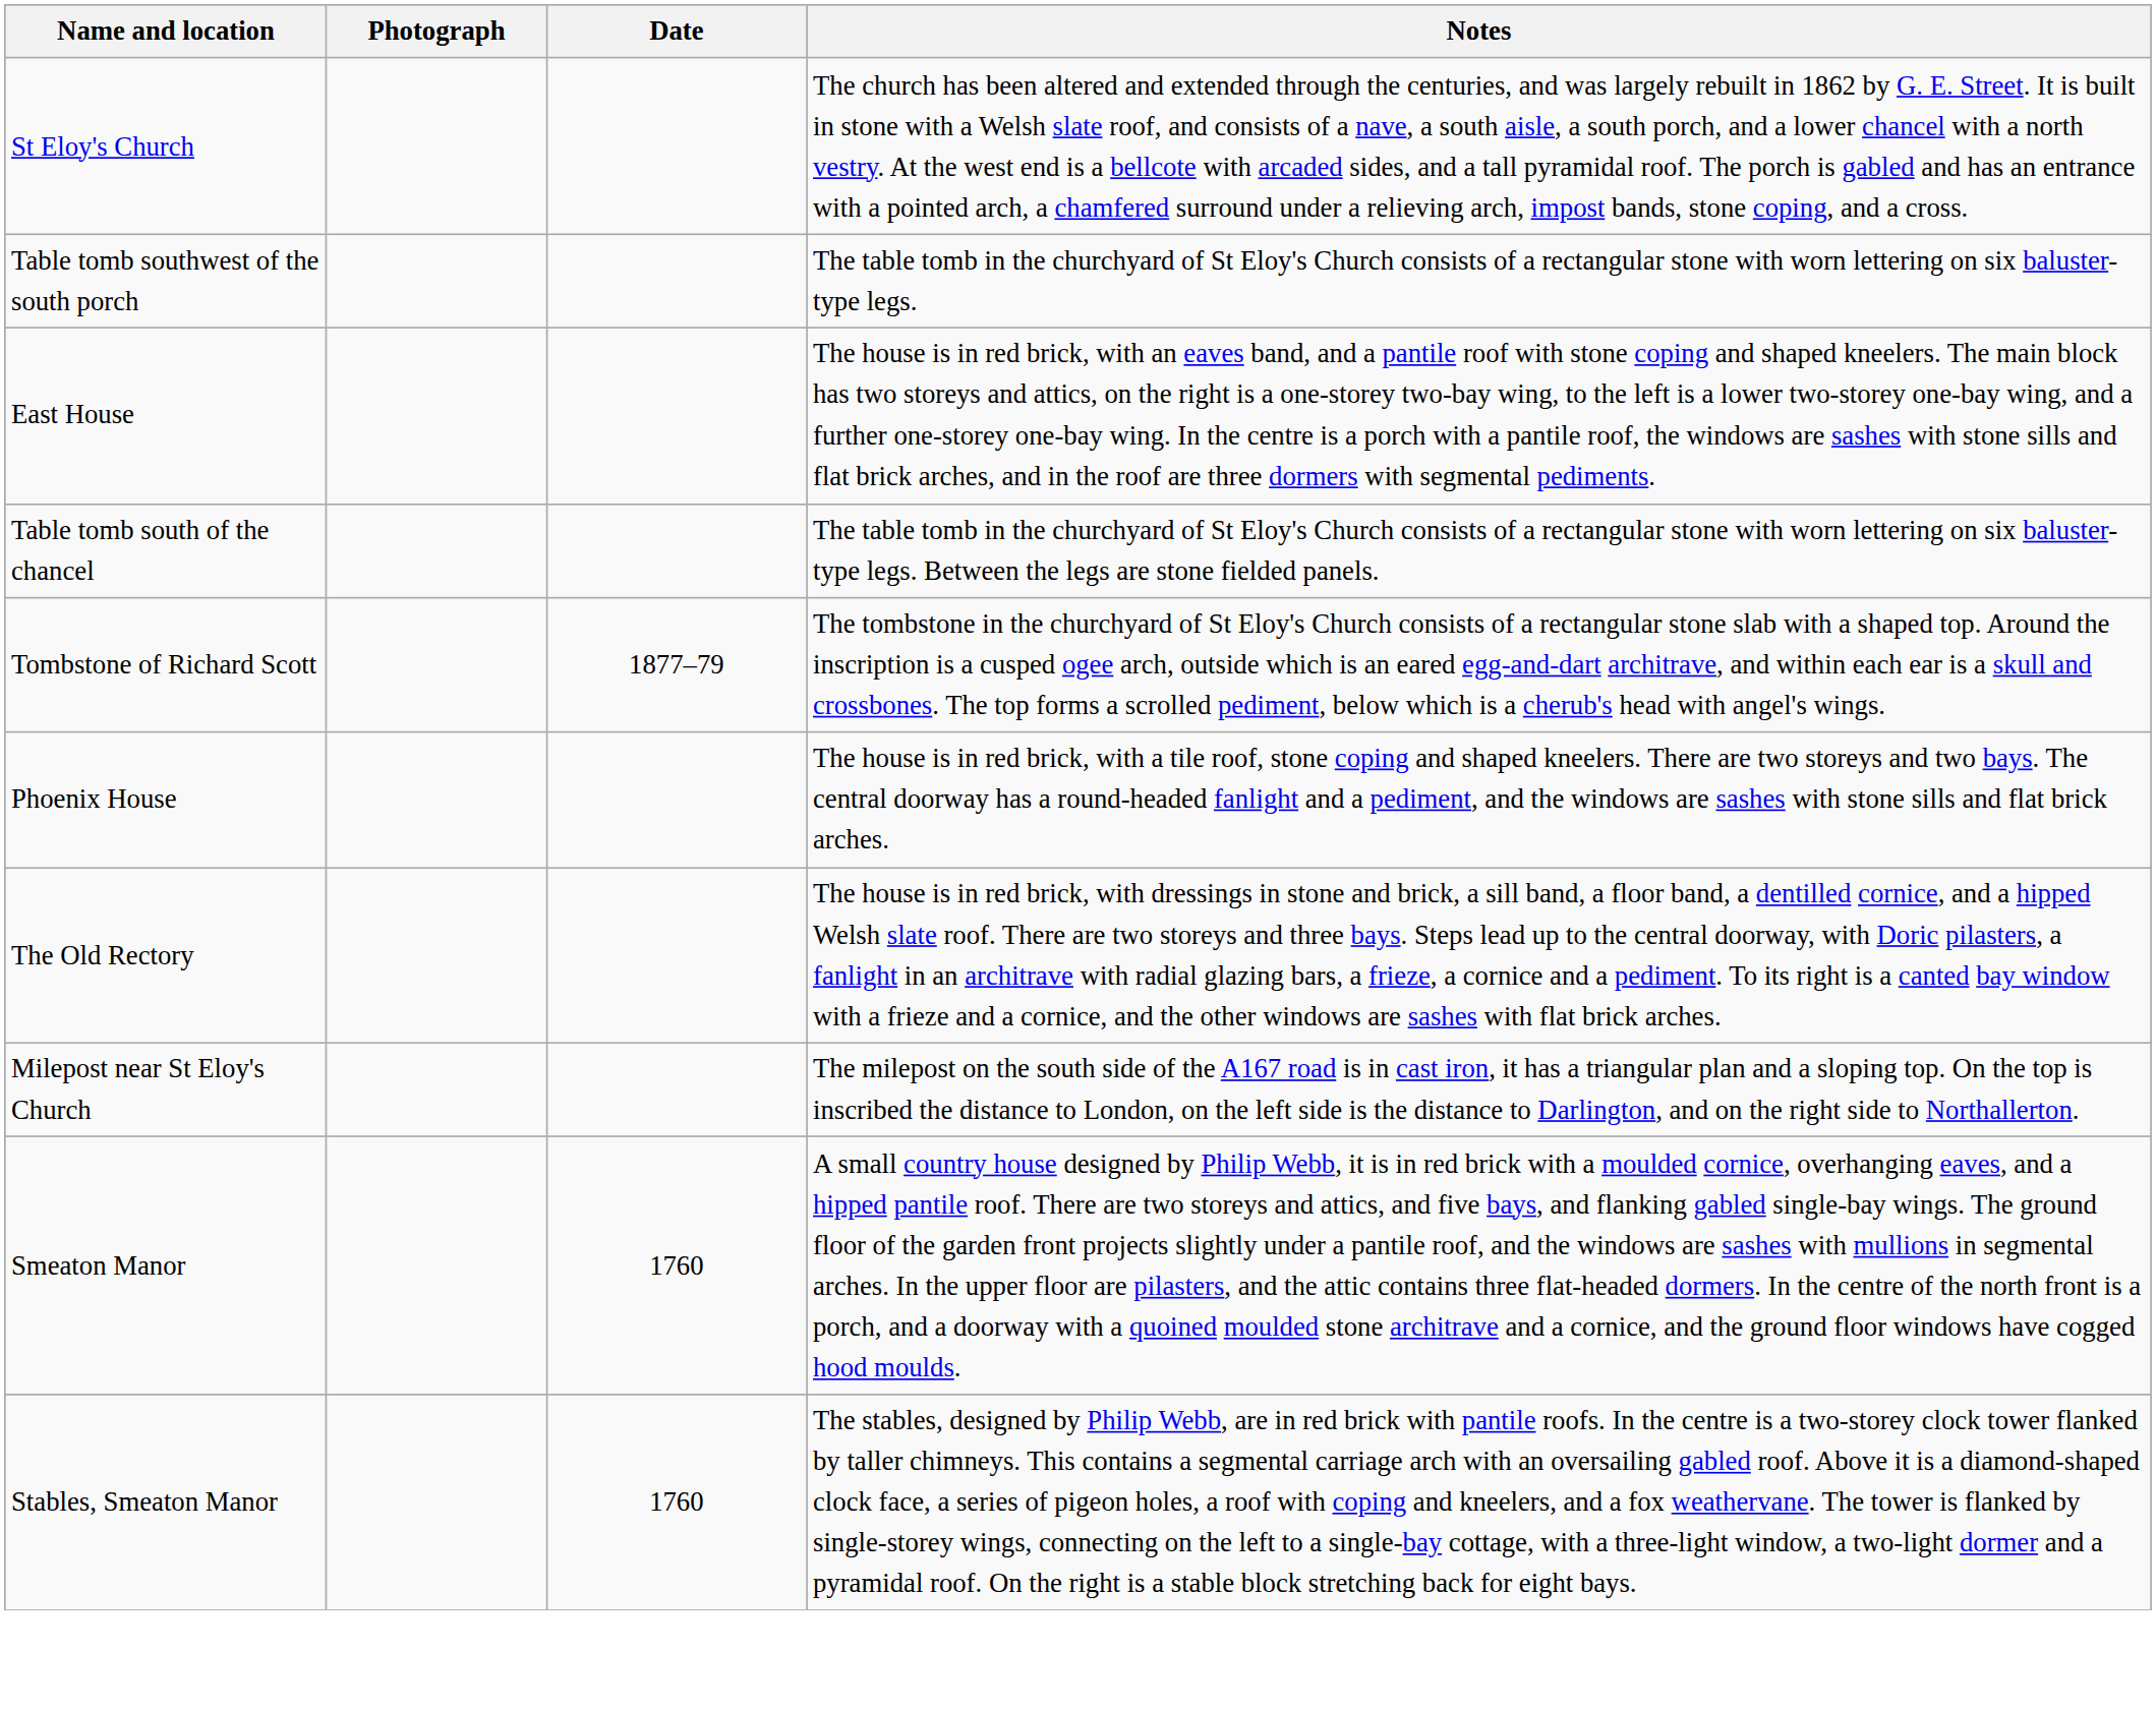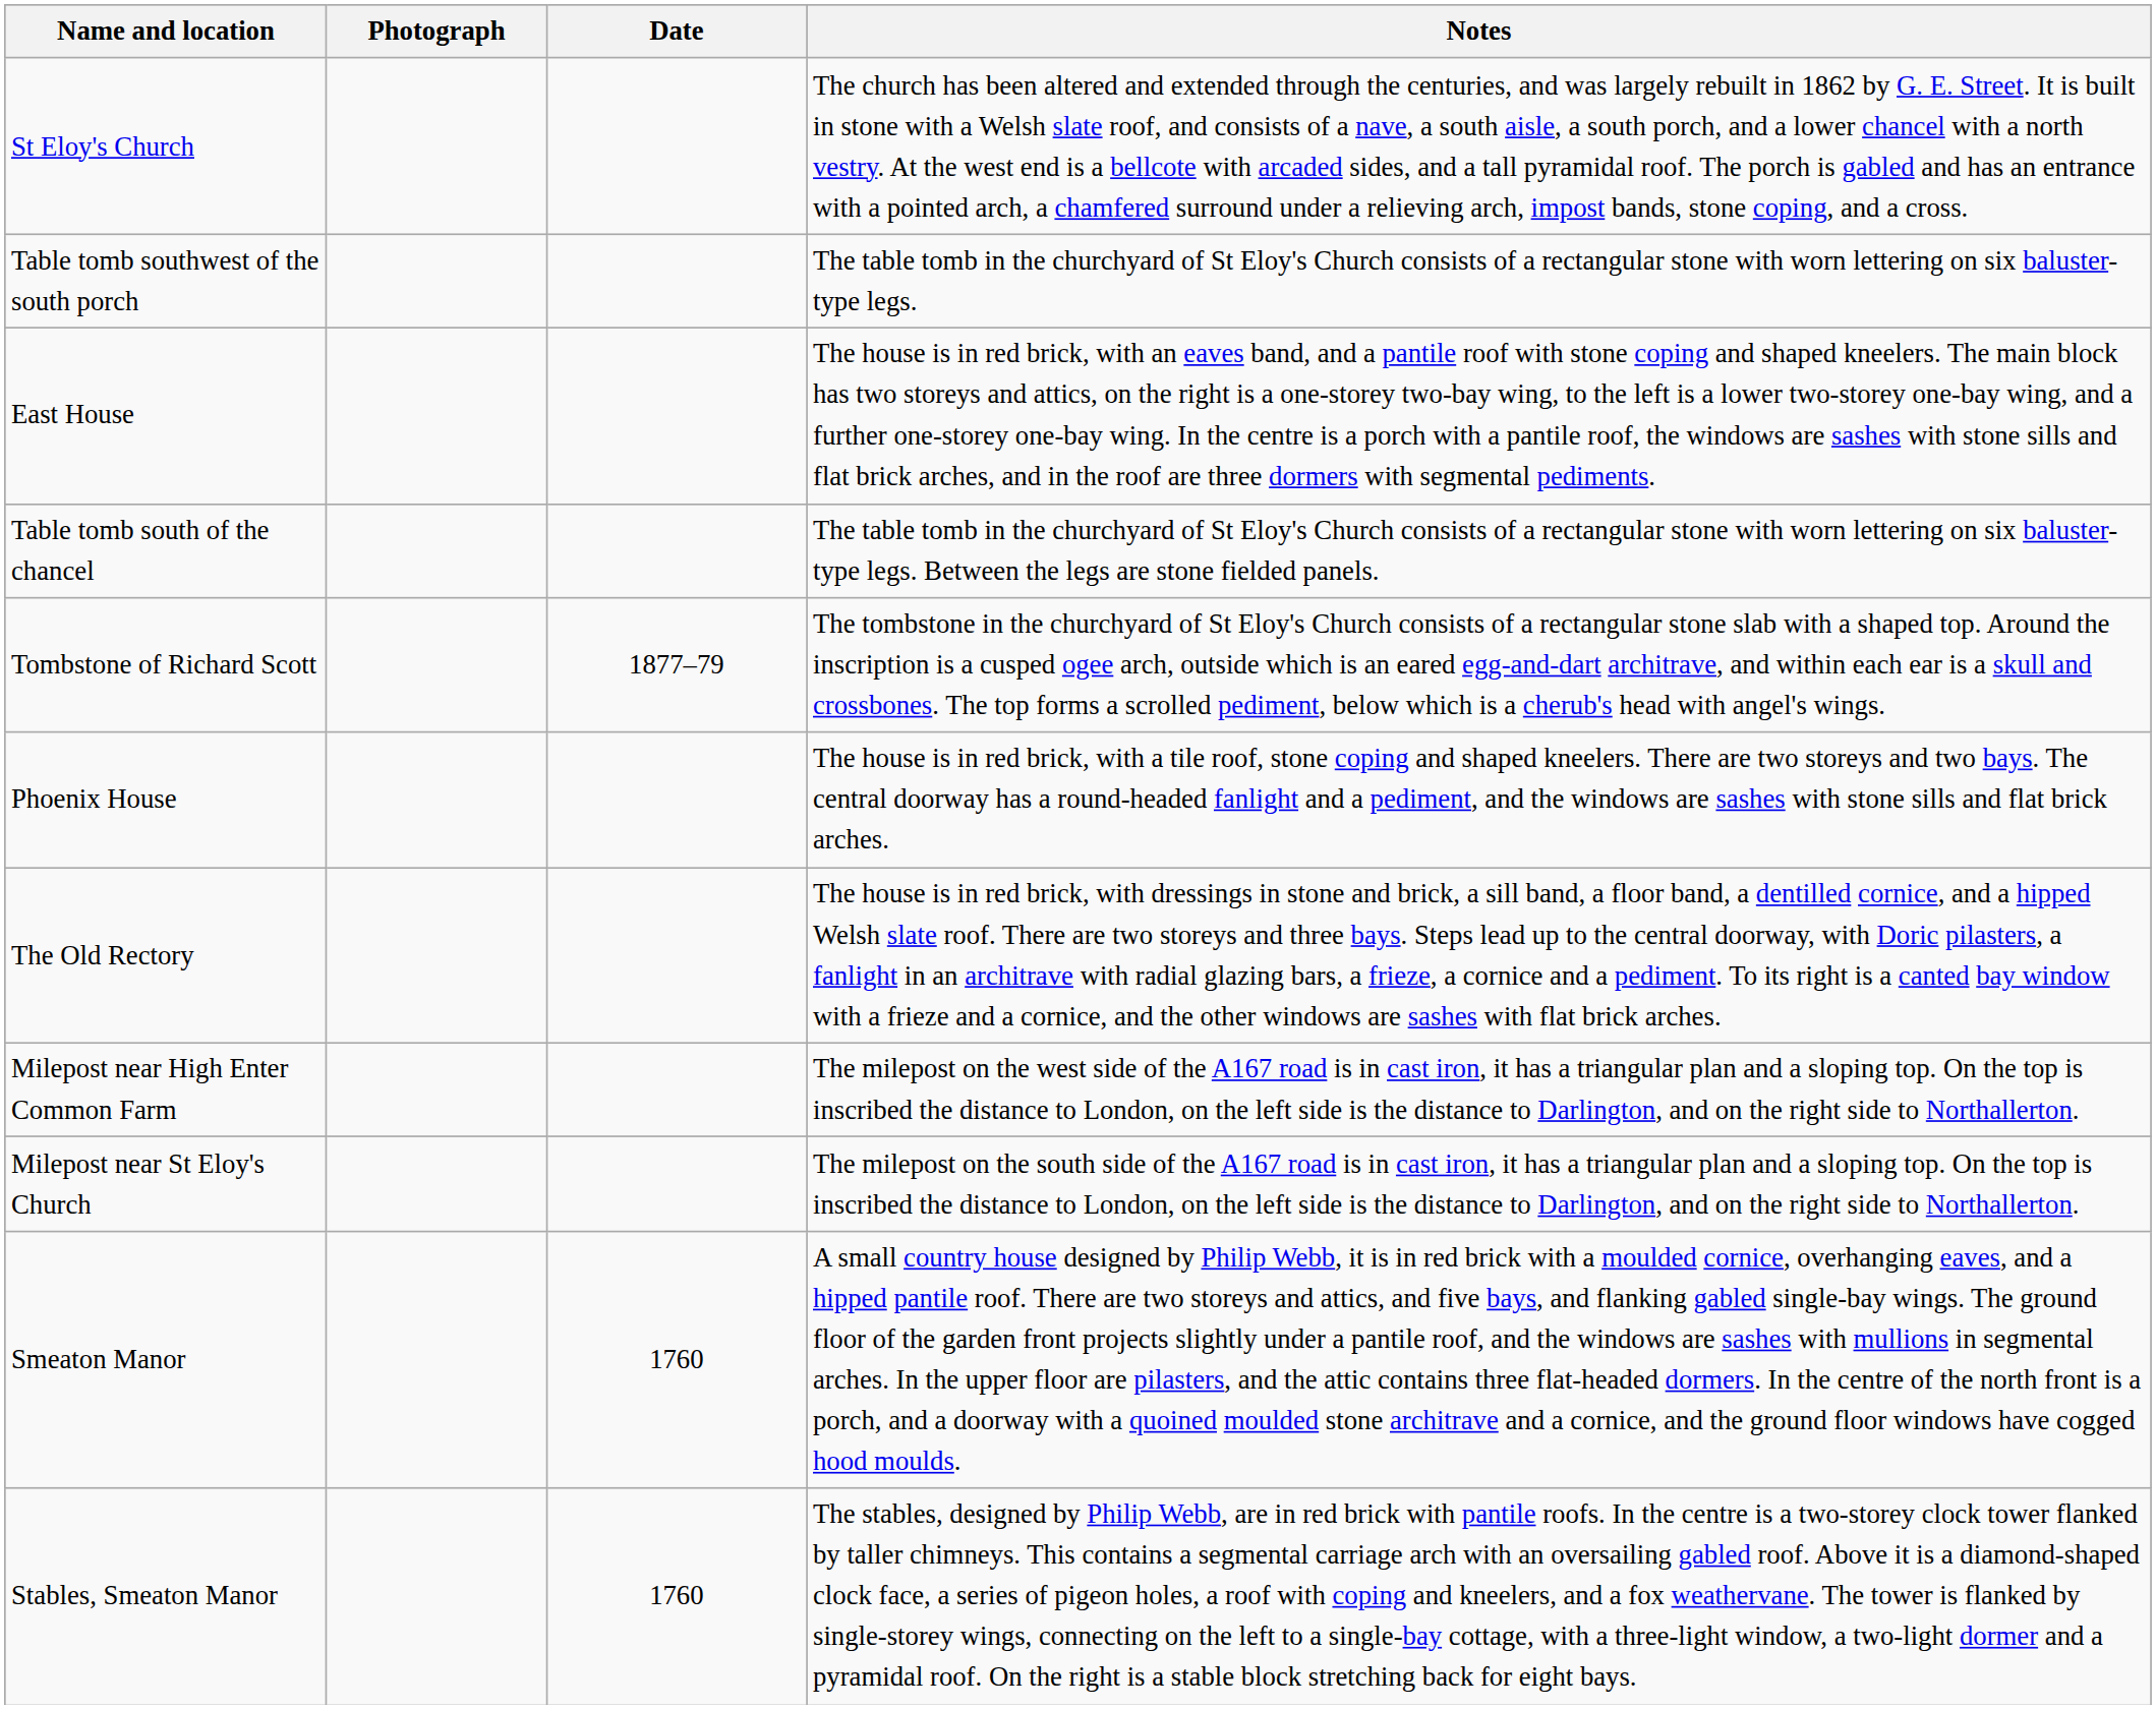+ row: Milepost near High Enter Common Farm | The milepost on the west side of the A167 road is in cast iron, it has a triangular plan and a sloping top. On the top is inscribed the distance to London, on the left side is the distance to Darlington, and on the right side to Northallerton.
